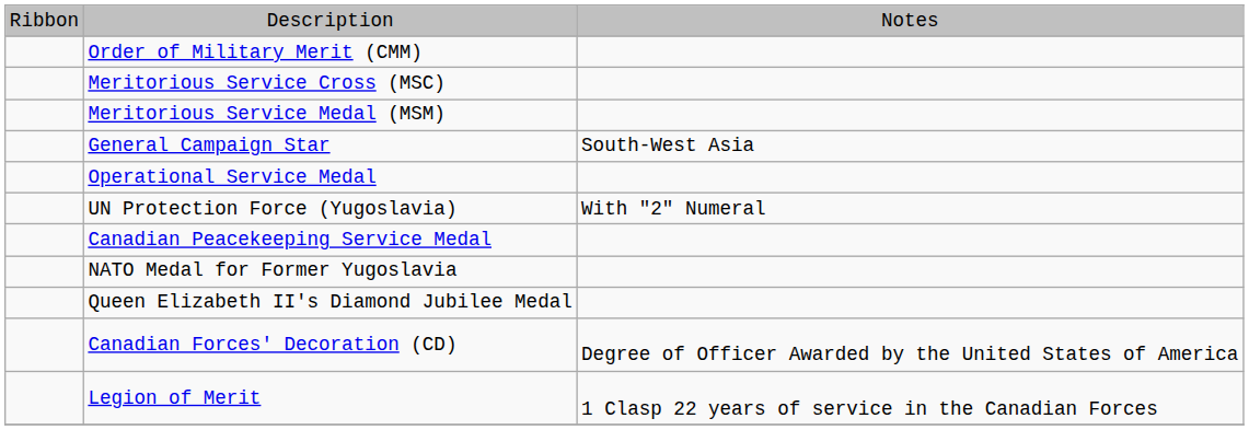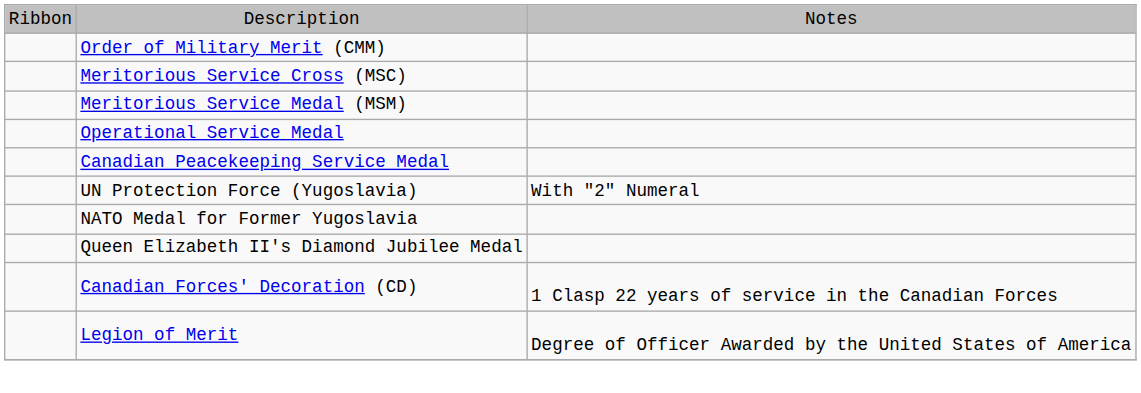- row: General Campaign Star | South-West Asia
rows swapped: Canadian Peacekeeping Service Medal <-> UN Protection Force (Yugoslavia)
Canadian Forces' Decoration (CD) | column 3: Degree of Officer Awarded by the United States of America -> 1 Clasp 22 years of service in the Canadian Forces
Legion of Merit | column 3: 1 Clasp 22 years of service in the Canadian Forces -> Degree of Officer Awarded by the United States of America
